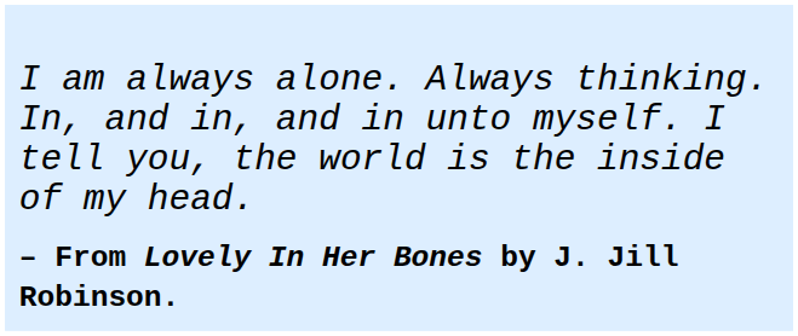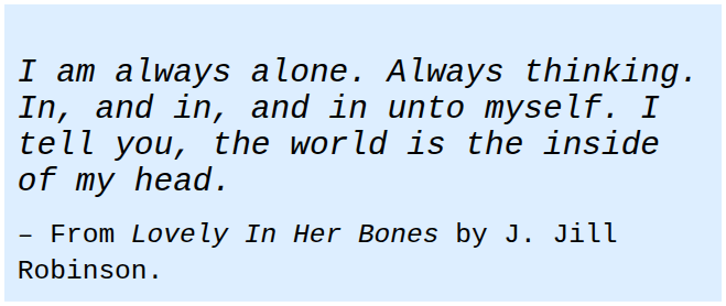row 2 | column 1: bold -> normal
